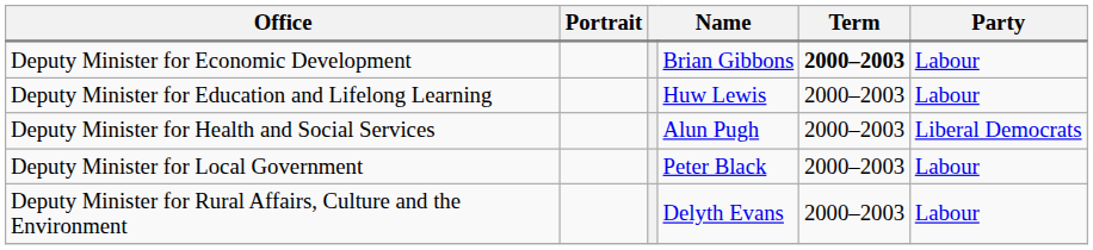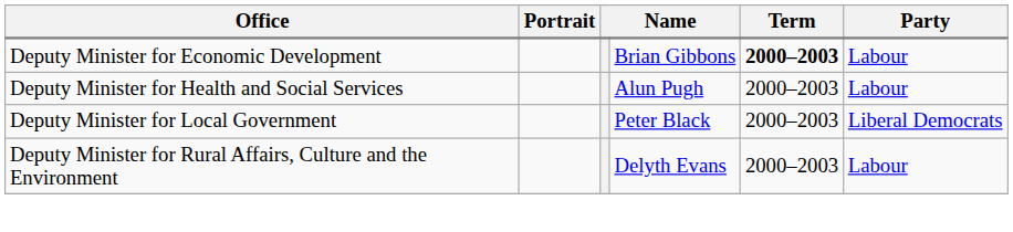- row: Deputy Minister for Education and Lifelong Learning | Huw Lewis | 2000–2003 | Labour
Deputy Minister for Health and Social Services | Party: Liberal Democrats -> Labour
Deputy Minister for Local Government | Party: Labour -> Liberal Democrats
